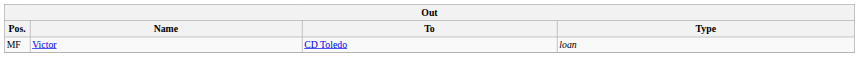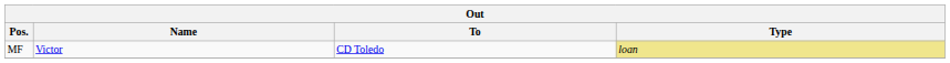MF | Type: no background -> khaki background
